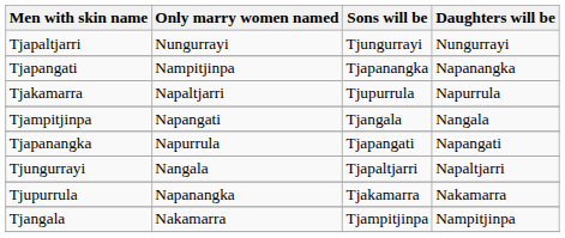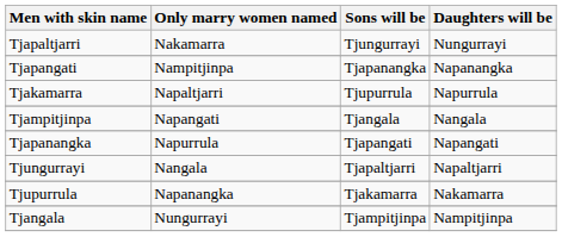row 2 | Only marry women named: Nungurrayi -> Nakamarra
row 9 | Only marry women named: Nakamarra -> Nungurrayi
